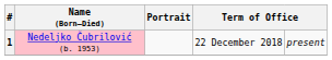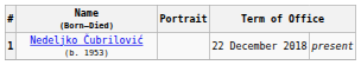1 | Name (Born–Died): pink background -> no background
